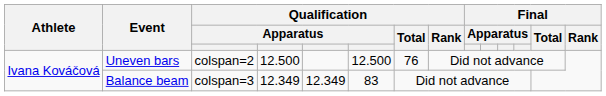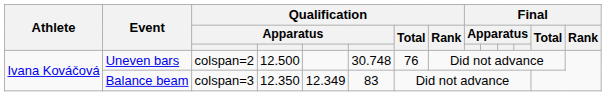Uneven bars | column 6: 12.500 -> 30.748
Balance beam | column 4: 12.349 -> 12.350
